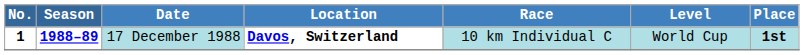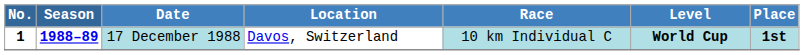17 December 1988 | Location: bold -> normal
17 December 1988 | Level: normal -> bold
